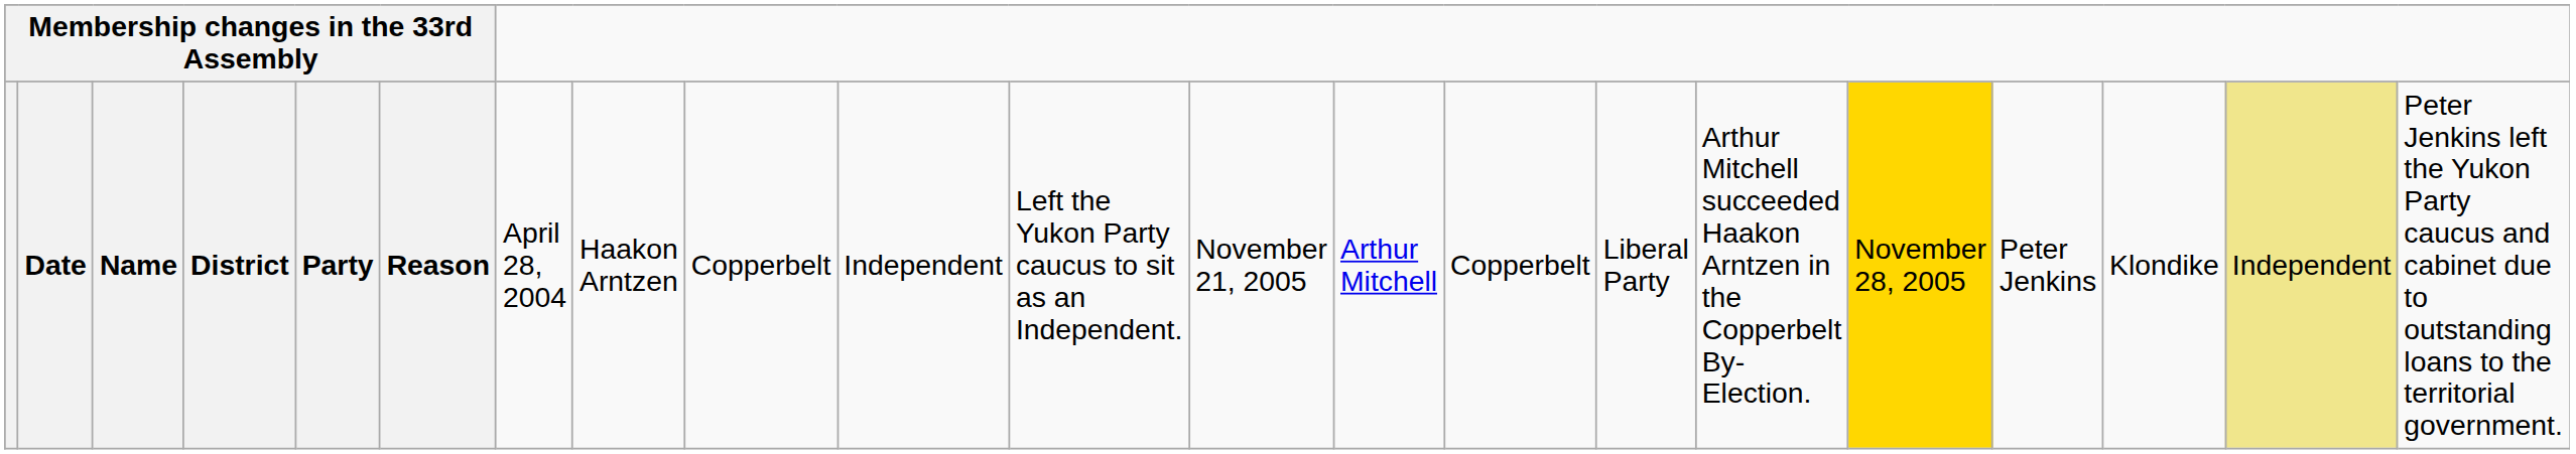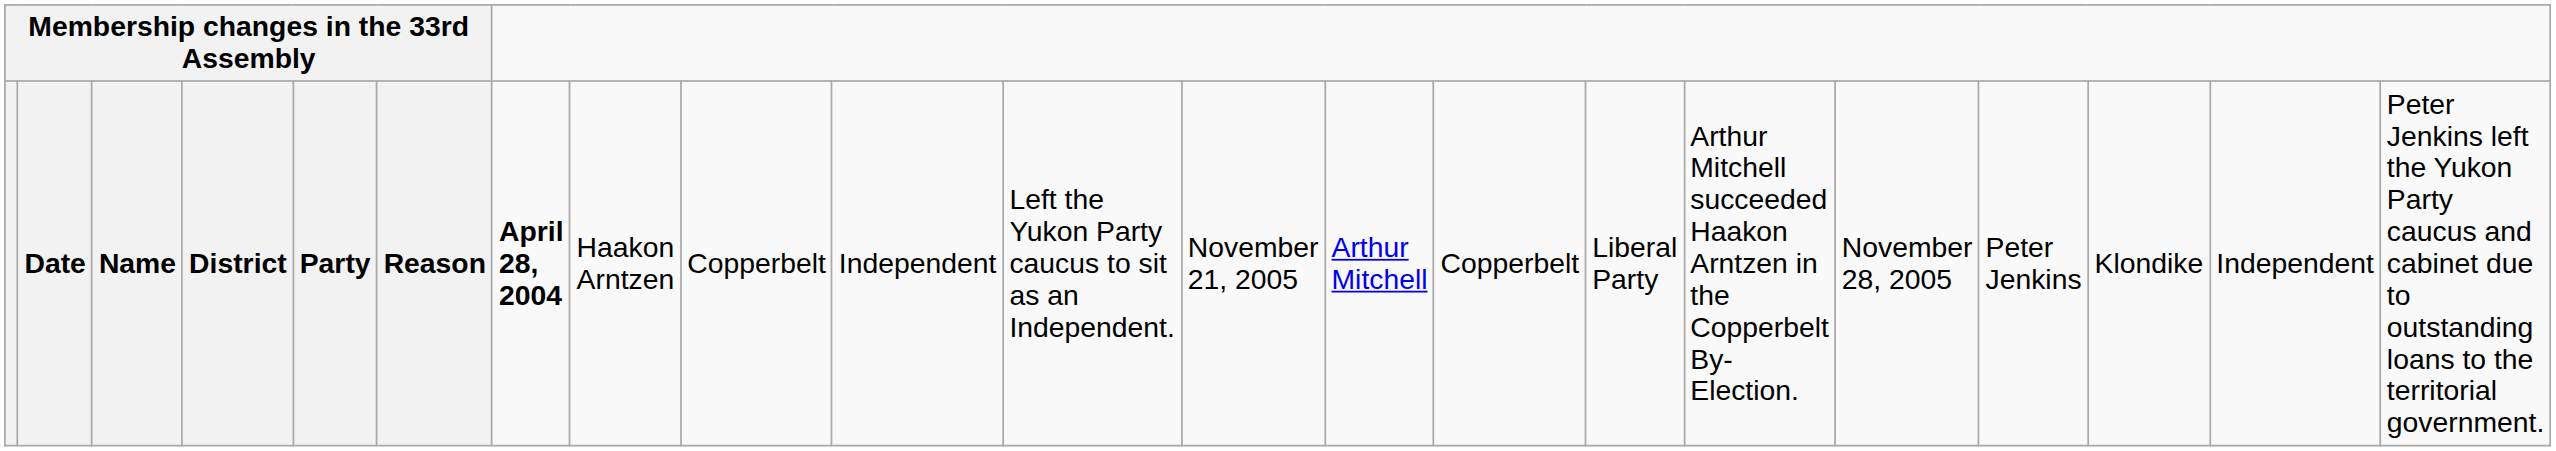Date | column 7: normal -> bold
Date | column 17: gold background -> no background
Date | column 20: khaki background -> no background
